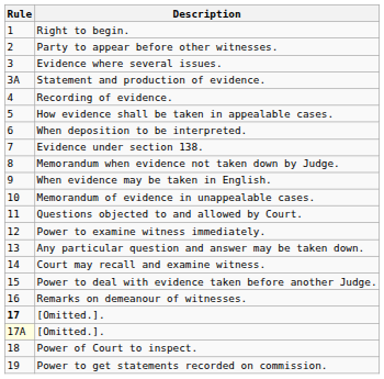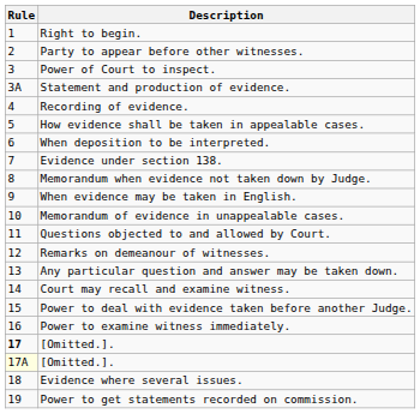row 4 | Description: Evidence where several issues. -> Power of Court to inspect.
row 14 | Description: Power to examine witness immediately. -> Remarks on demeanour of witnesses.
row 18 | Description: Remarks on demeanour of witnesses. -> Power to examine witness immediately.
row 21 | Description: Power of Court to inspect. -> Evidence where several issues.
